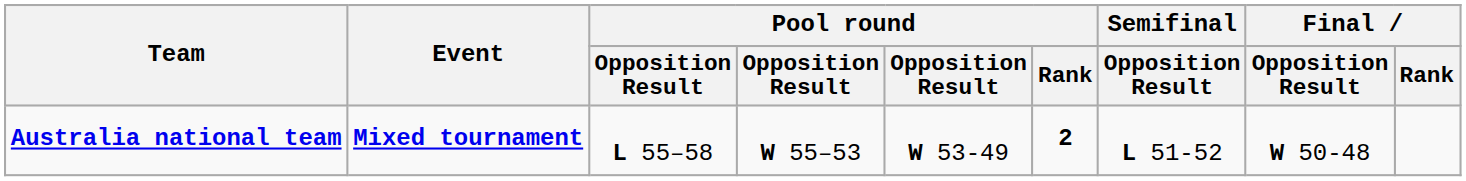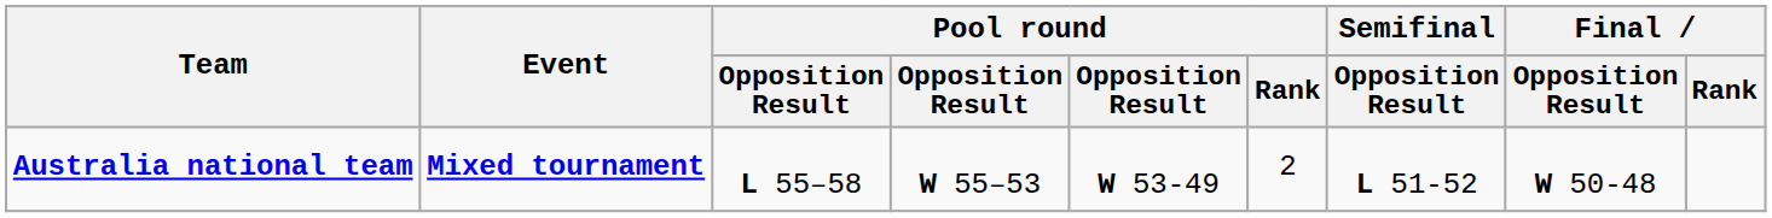Australia national team | Pool round / Rank: bold -> normal
